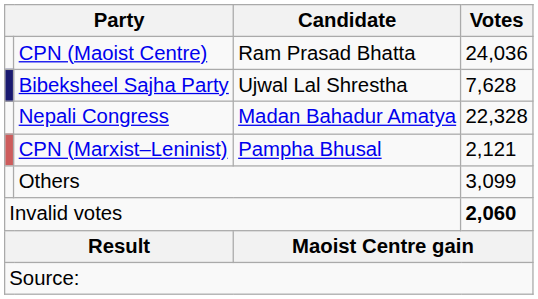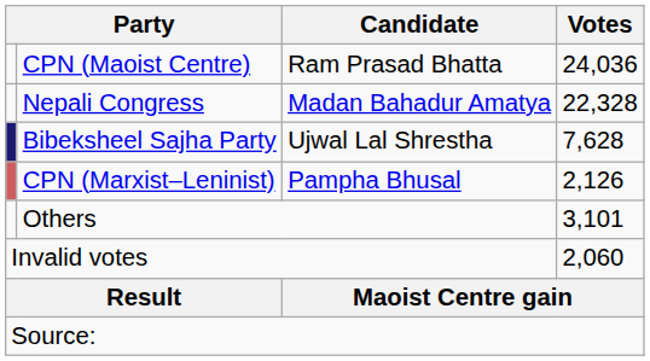rows swapped: Nepali Congress <-> Bibeksheel Sajha Party
CPN (Marxist–Leninist) | Votes: 2,121 -> 2,126
Others | Votes: 3,099 -> 3,101
Invalid votes | Votes: bold -> normal
